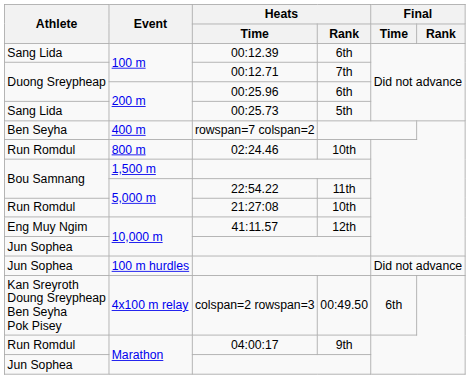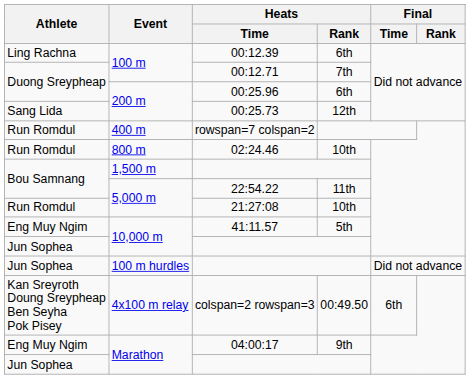00:12.39 | Athlete: Sang Lida -> Ling Rachna
00:25.73 | Heats / Rank: 5th -> 12th
rowspan=7 colspan=2 | Athlete: Ben Seyha -> Run Romdul
41:11.57 | Heats / Rank: 12th -> 5th
04:00:17 | Athlete: Run Romdul -> Eng Muy Ngim
